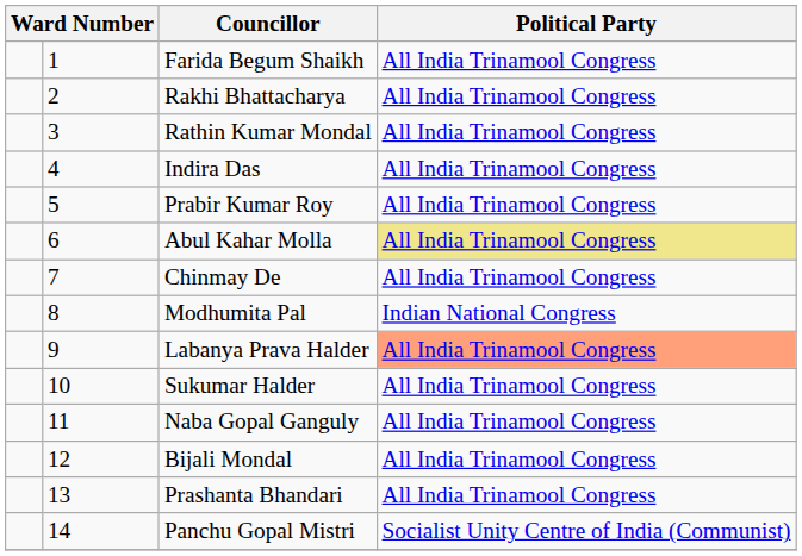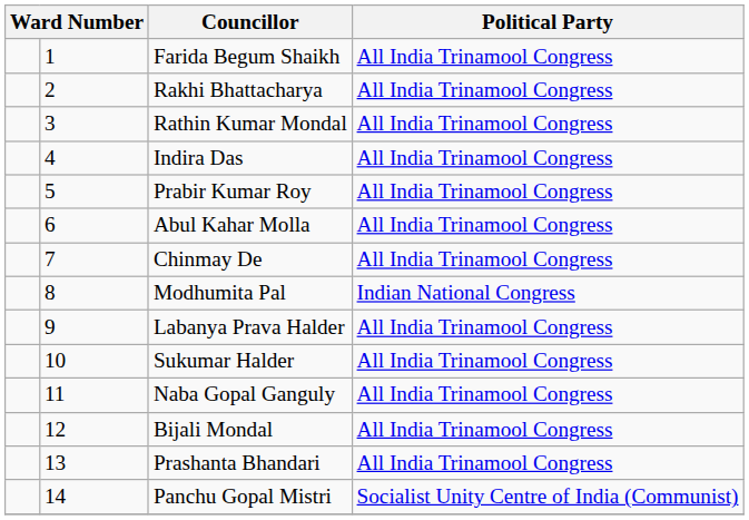Abul Kahar Molla | Political Party: khaki background -> no background
Labanya Prava Halder | Political Party: lightsalmon background -> no background
